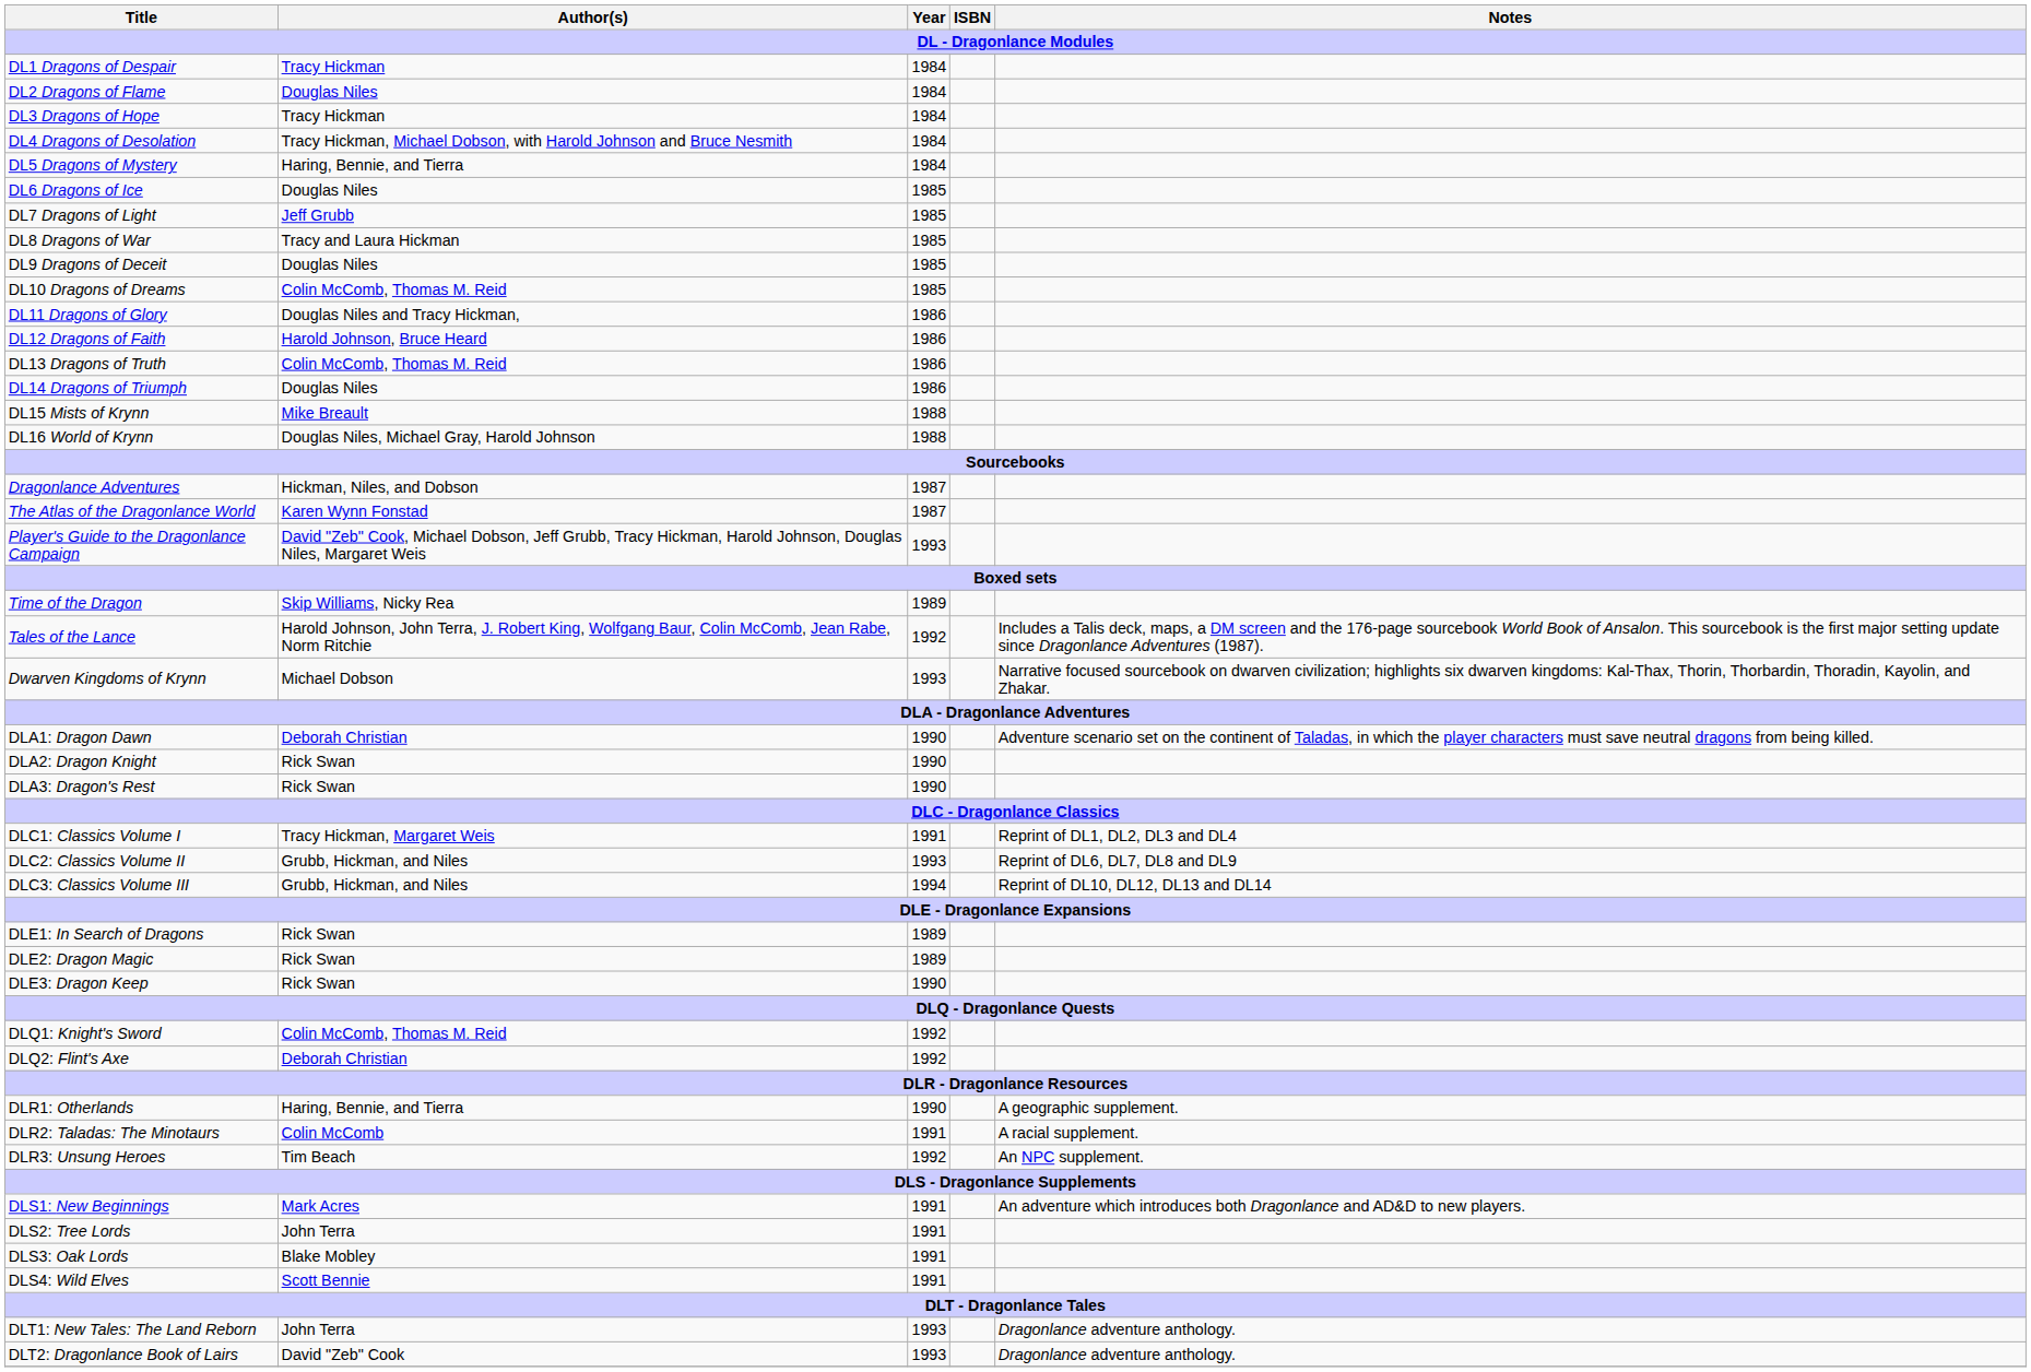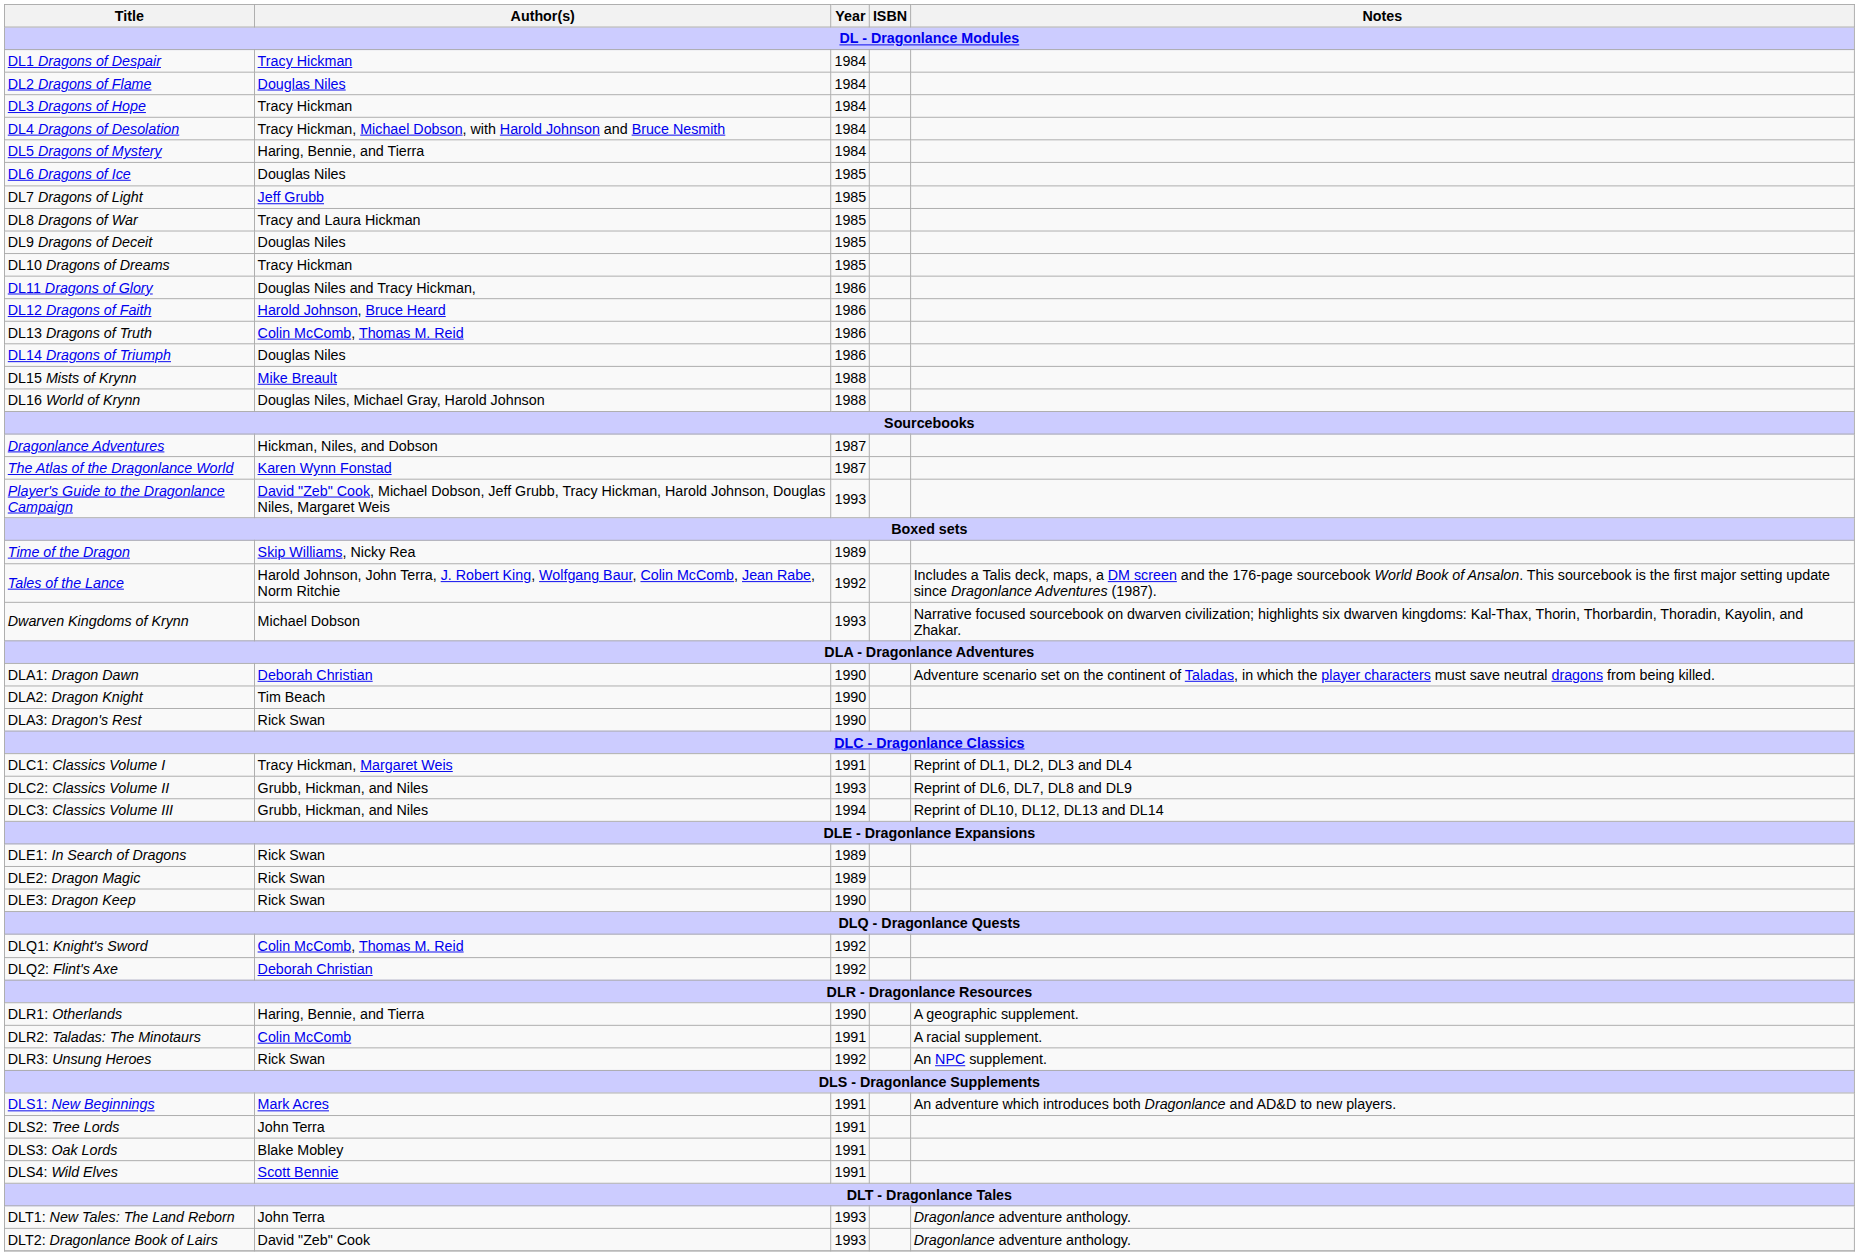DL10 Dragons of Dreams | Author(s): Colin McComb, Thomas M. Reid -> Tracy Hickman
DLA2: Dragon Knight | Author(s): Rick Swan -> Tim Beach
DLR3: Unsung Heroes | Author(s): Tim Beach -> Rick Swan
